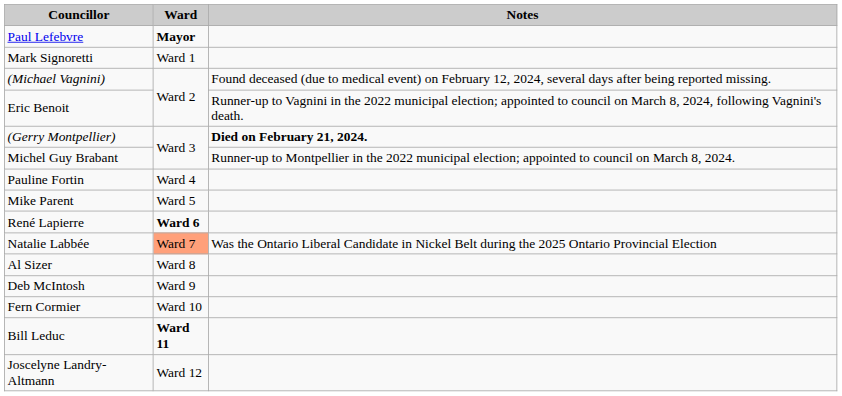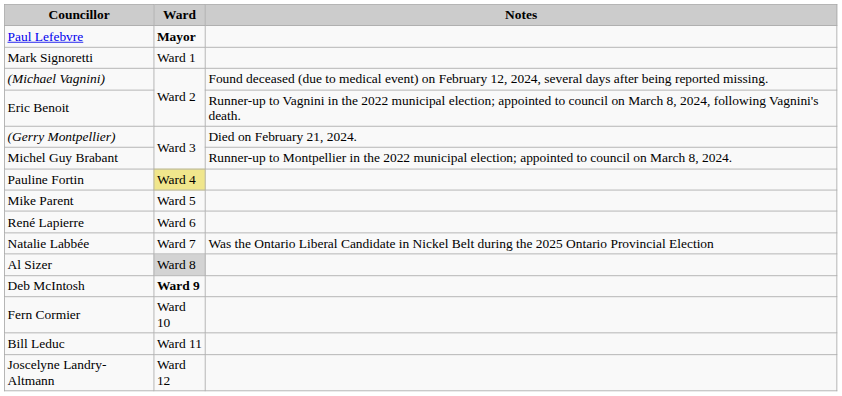(Gerry Montpellier) | Notes: bold -> normal
Pauline Fortin | Ward: no background -> khaki background
René Lapierre | Ward: bold -> normal
Natalie Labbée | Ward: lightsalmon background -> no background
Al Sizer | Ward: no background -> lightgrey background
Deb McIntosh | Ward: normal -> bold
Bill Leduc | Ward: bold -> normal
